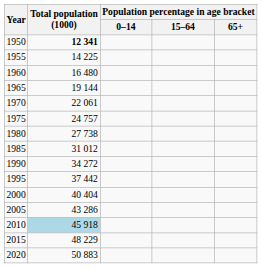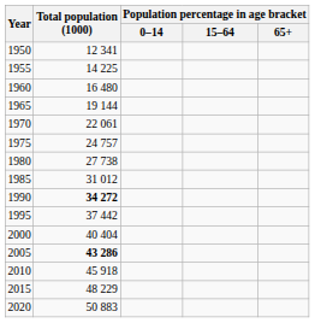1950 | Total population (1000): bold -> normal
1990 | Total population (1000): normal -> bold
2005 | Total population (1000): normal -> bold
2010 | Total population (1000): lightblue background -> no background
